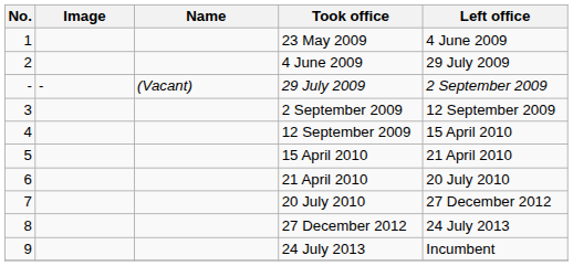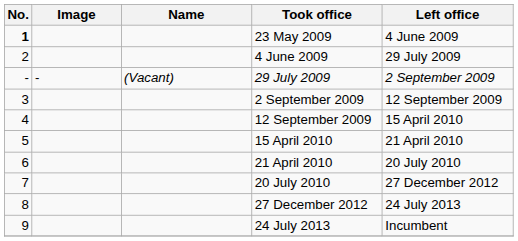23 May 2009 | No.: normal -> bold
